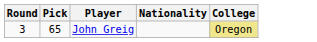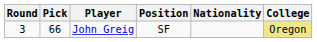+ column: Position | SF
John Greig | Pick: 65 -> 66
